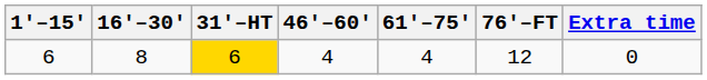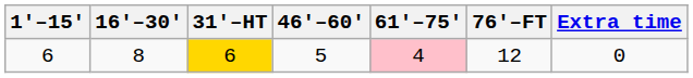row 2 | 46'–60': 4 -> 5
row 2 | 61'–75': no background -> pink background
